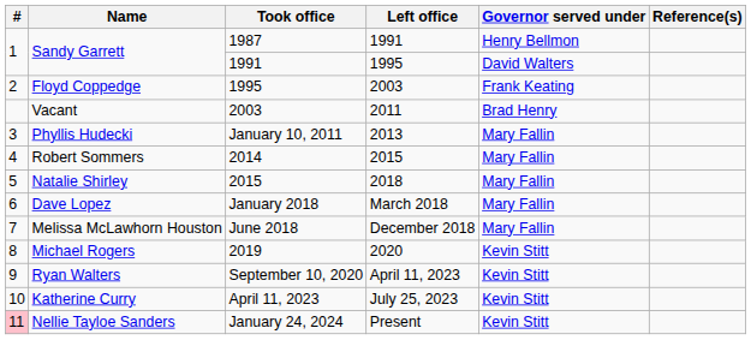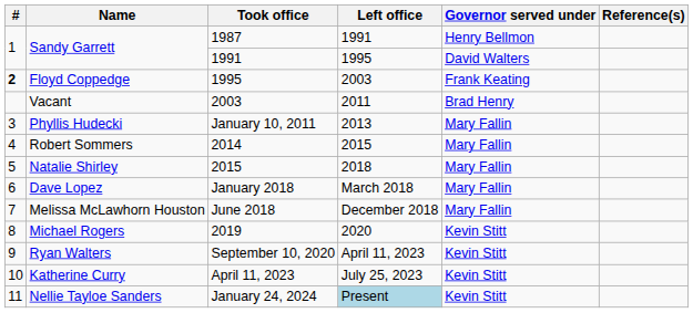Floyd Coppedge | #: normal -> bold
Nellie Tayloe Sanders | #: pink background -> no background
Nellie Tayloe Sanders | Left office: no background -> lightblue background
